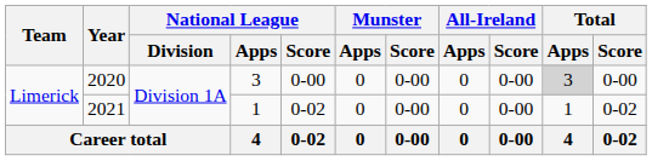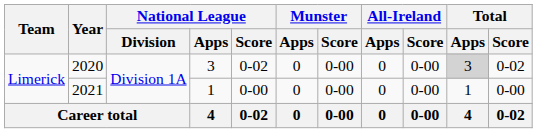2020 | National League / Score: 0-00 -> 0-02
2020 | Total / Score: 0-00 -> 0-02
2021 | National League / Score: 0-02 -> 0-00
2021 | Total / Score: 0-02 -> 0-00
